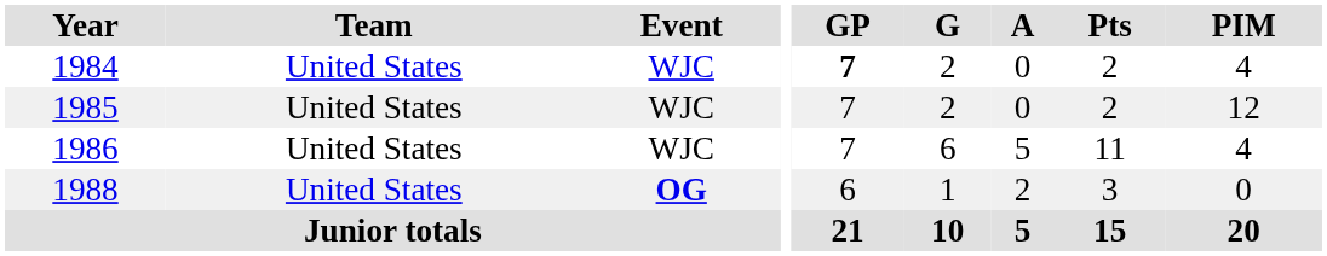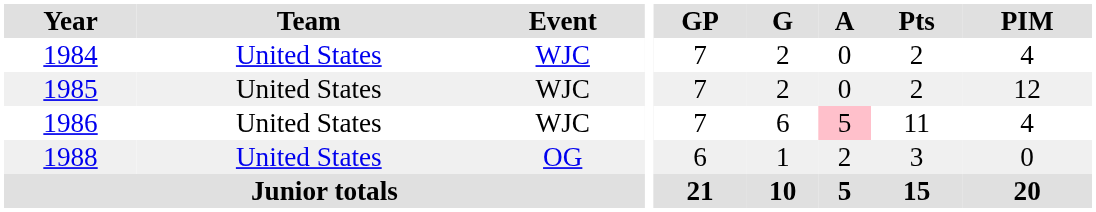1984 | GP: bold -> normal
1986 | A: no background -> pink background
1988 | Event: bold -> normal
